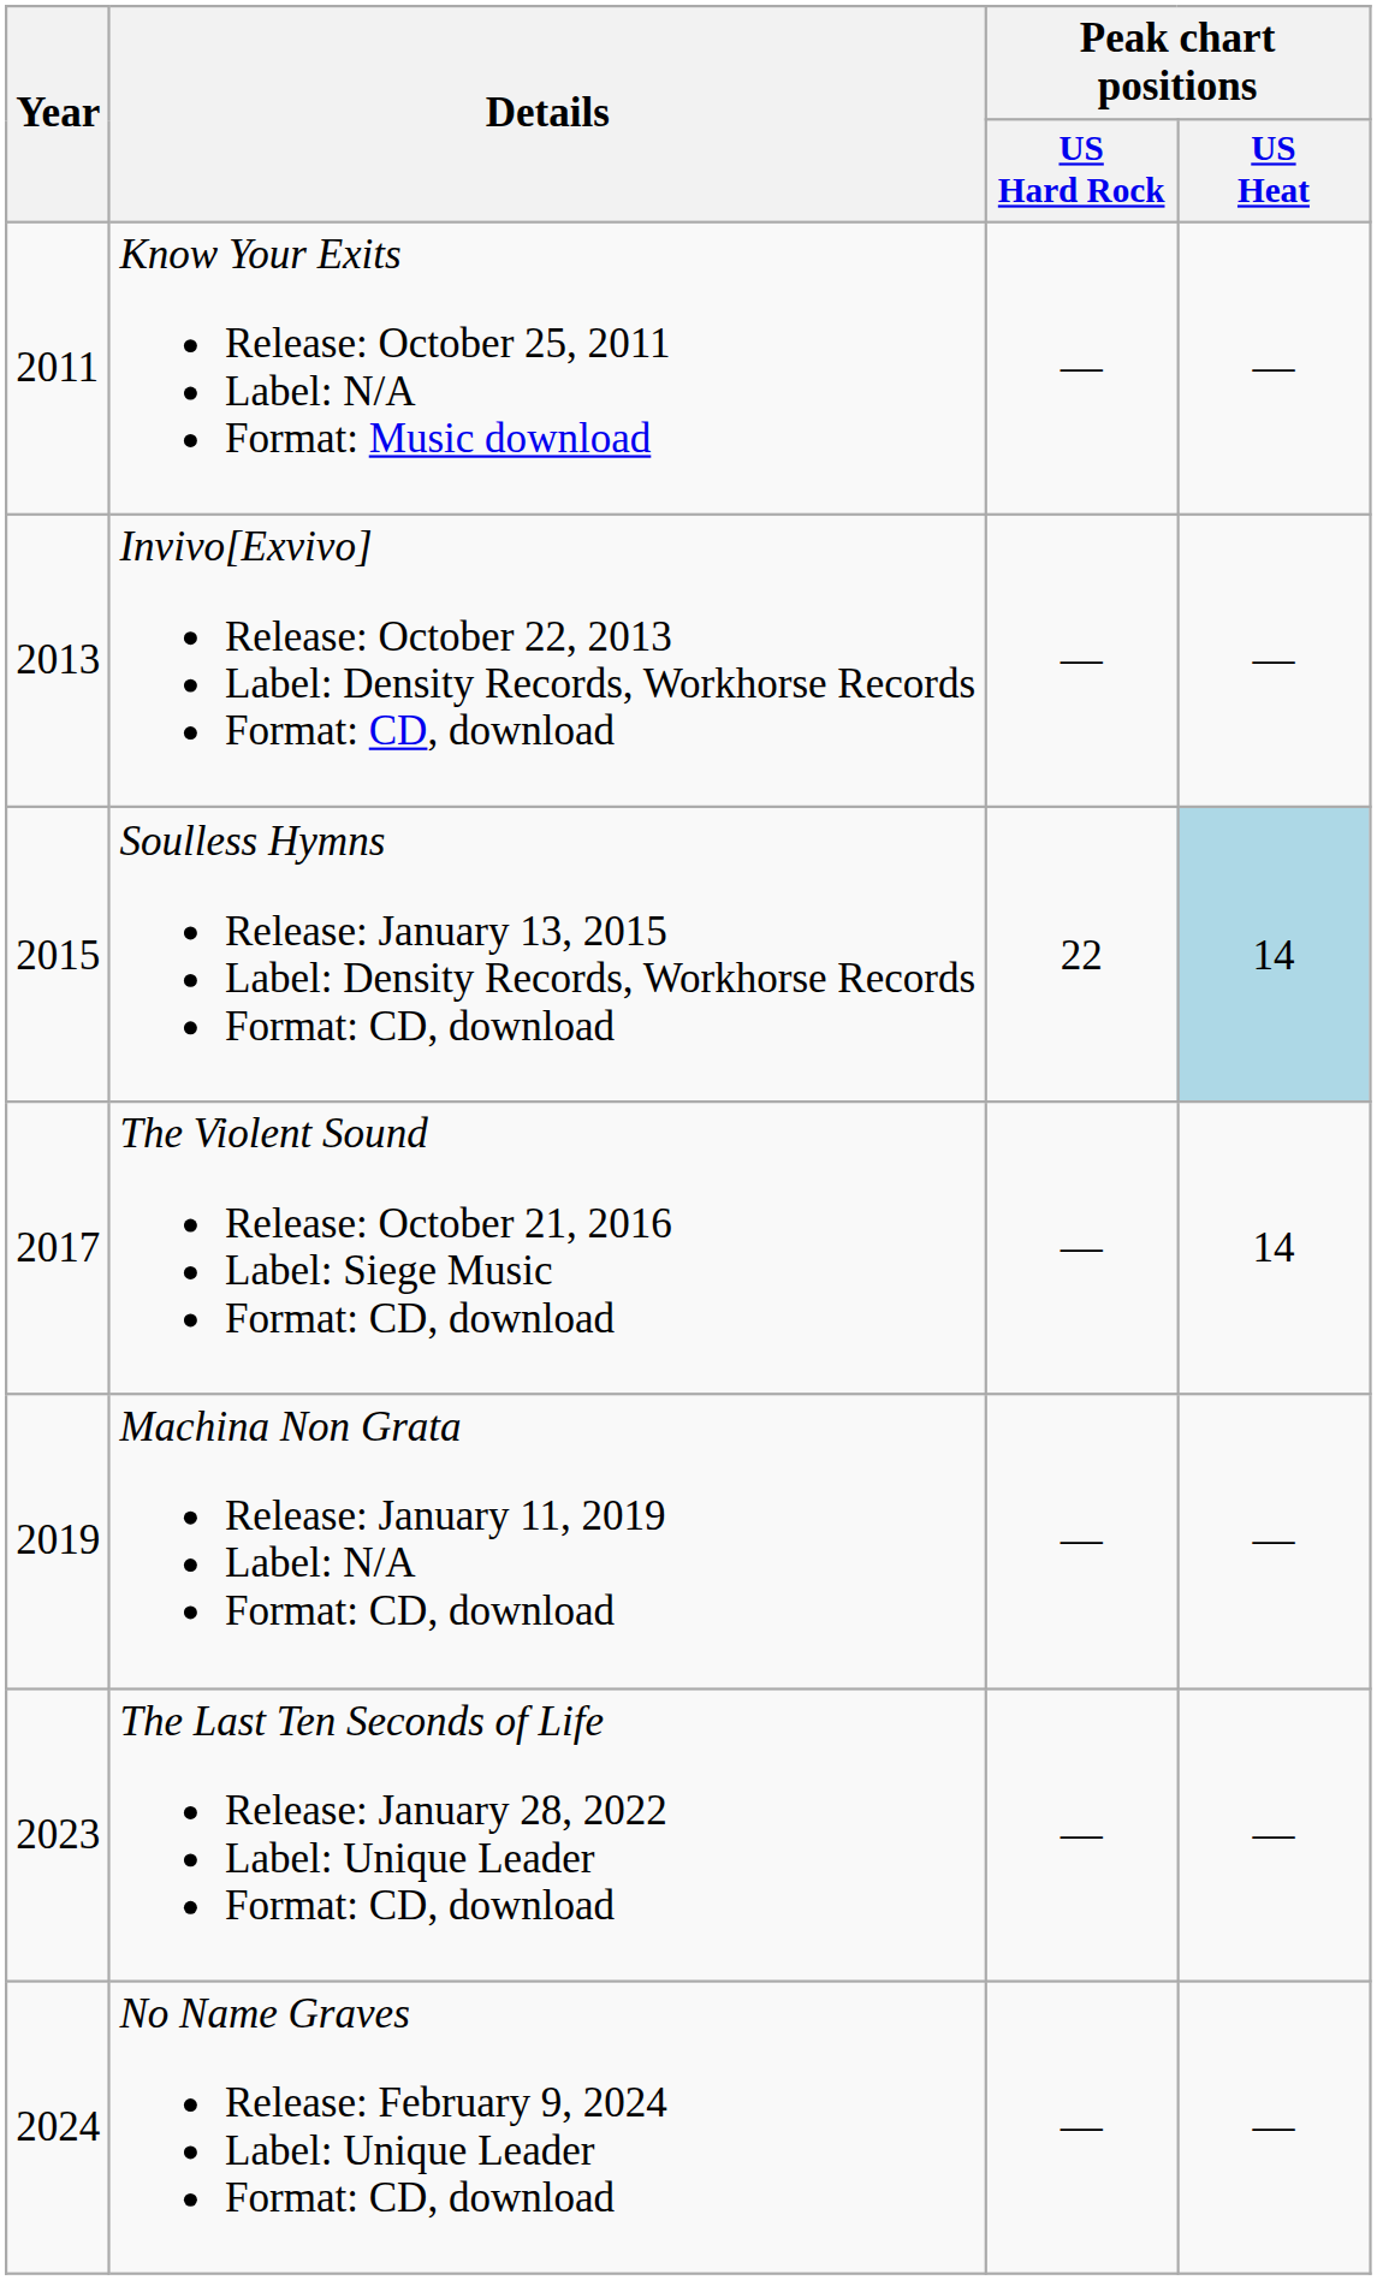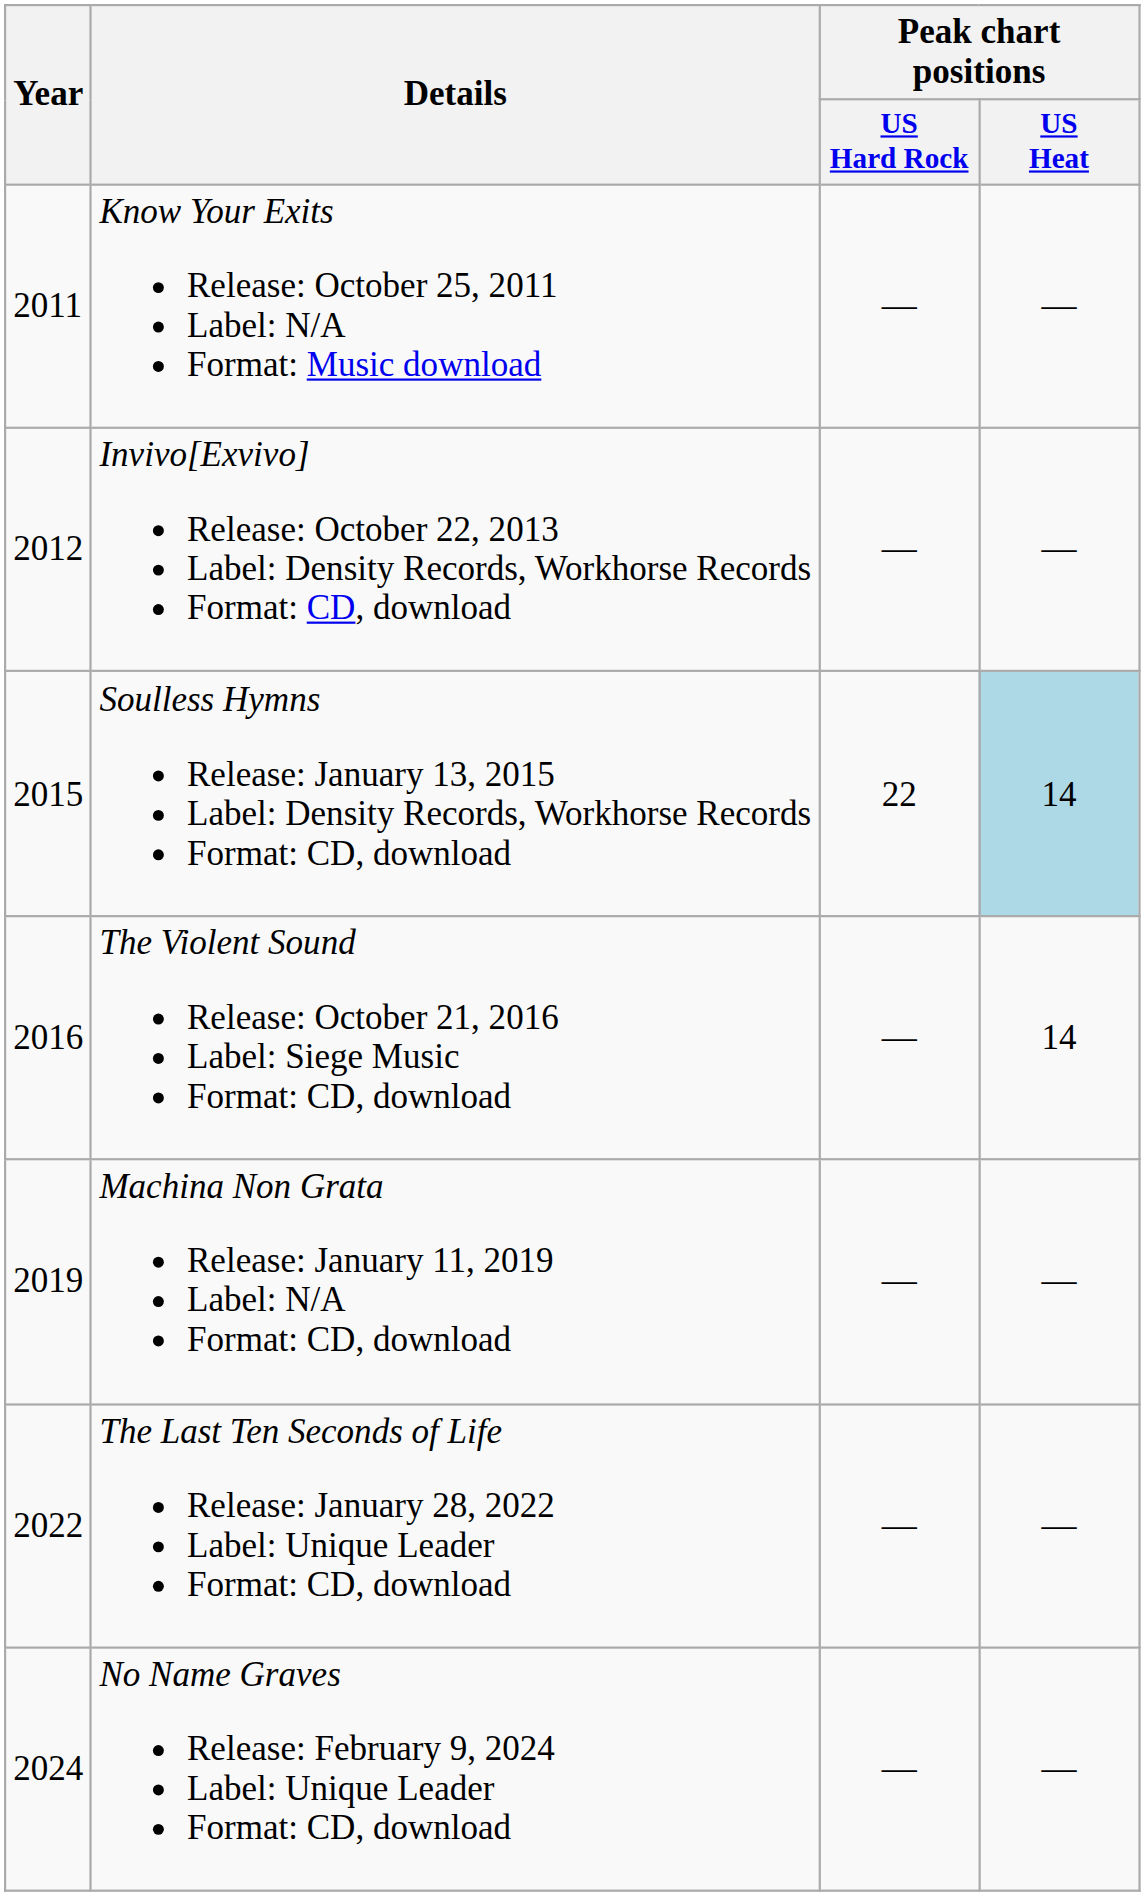row 4 | Year: 2013 -> 2012
row 6 | Year: 2017 -> 2016
row 8 | Year: 2023 -> 2022
